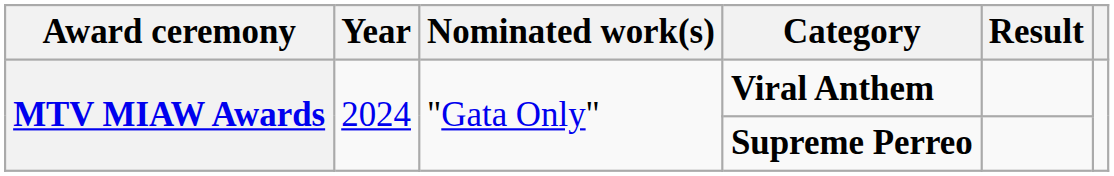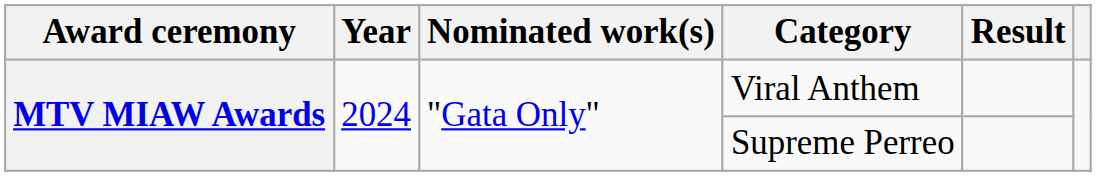Viral Anthem | Category: bold -> normal
Supreme Perreo | Category: bold -> normal
